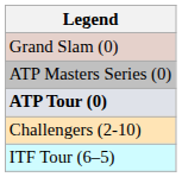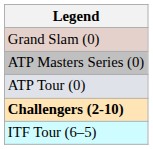row 4 | column 1: bold -> normal
row 5 | column 1: normal -> bold
